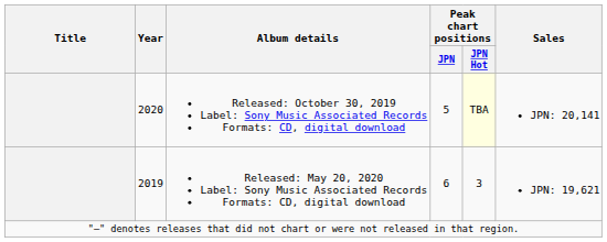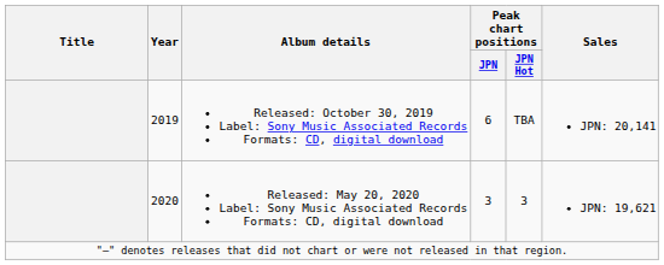row 3 | Year: 2020 -> 2019
row 3 | Peak chart positions / JPN: 5 -> 6
row 3 | Peak chart positions / JPN Hot: lightyellow background -> no background
row 4 | Year: 2019 -> 2020
row 4 | Peak chart positions / JPN: 6 -> 3
